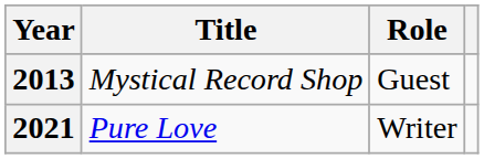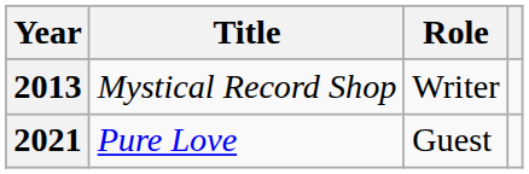2013 | Role: Guest -> Writer
2021 | Role: Writer -> Guest
